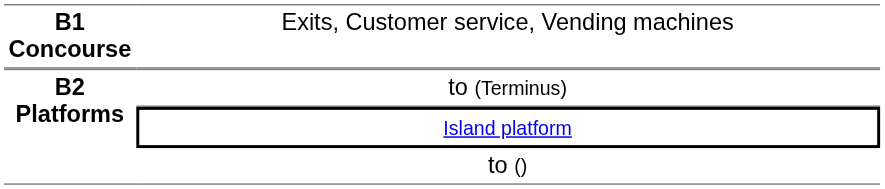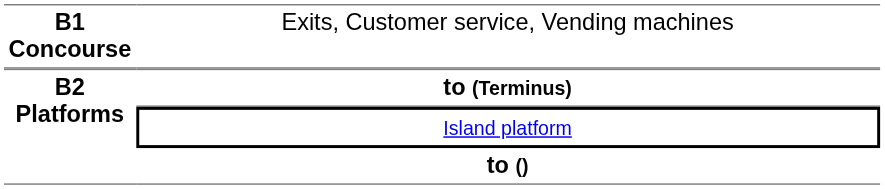to (Terminus) | column 2: normal -> bold
to () | column 2: normal -> bold
